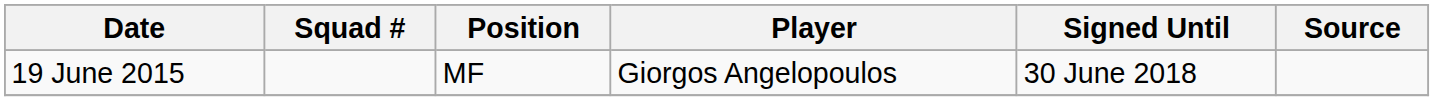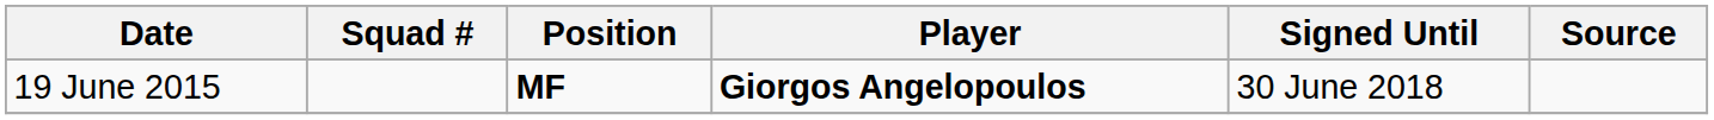19 June 2015 | Position: normal -> bold
19 June 2015 | Player: normal -> bold
